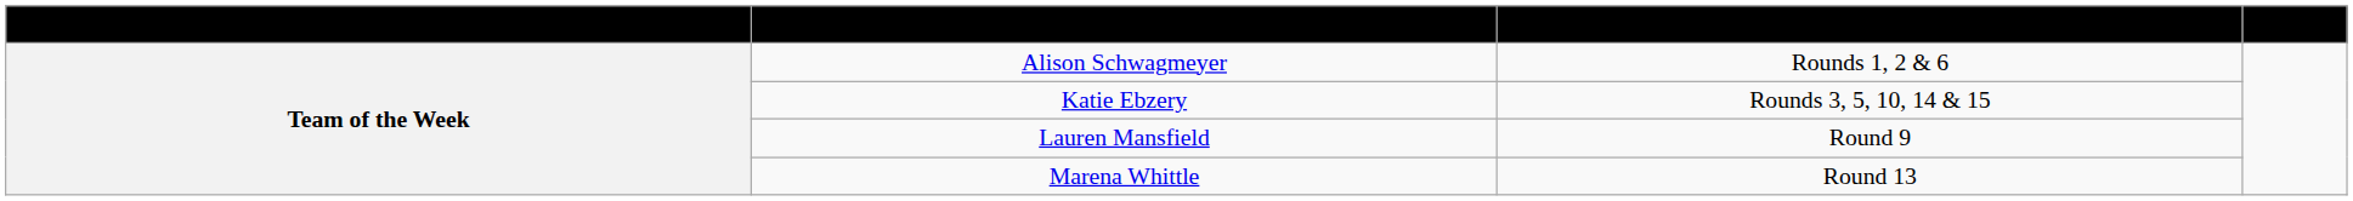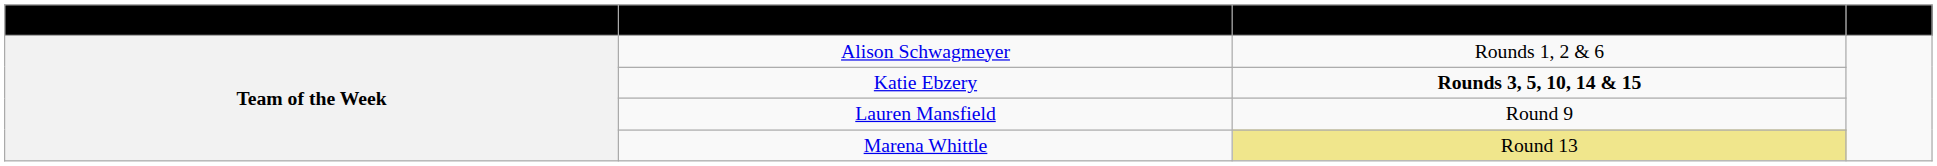Katie Ebzery | Round(s): normal -> bold
Marena Whittle | Round(s): no background -> khaki background
